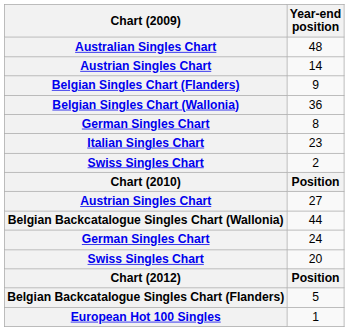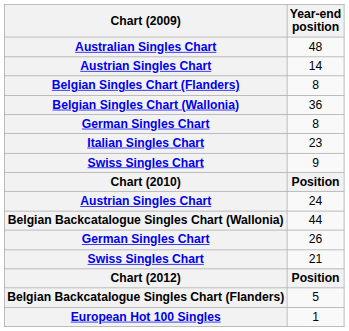row 4 | Year-end position: 9 -> 8
row 8 | Year-end position: 2 -> 9
row 10 | Year-end position: 27 -> 24
row 12 | Year-end position: 24 -> 26
row 13 | Year-end position: 20 -> 21
